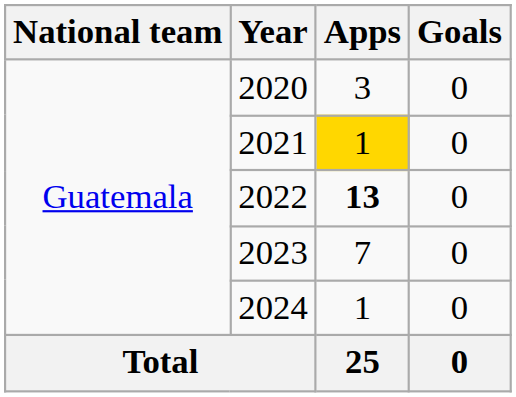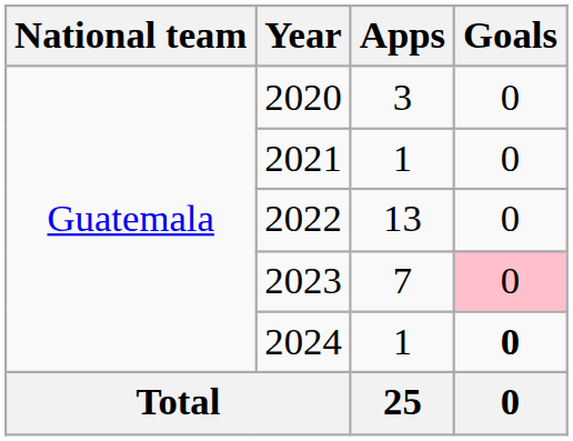2021 | Apps: gold background -> no background
2022 | Apps: bold -> normal
2023 | Goals: no background -> pink background
2024 | Goals: normal -> bold
